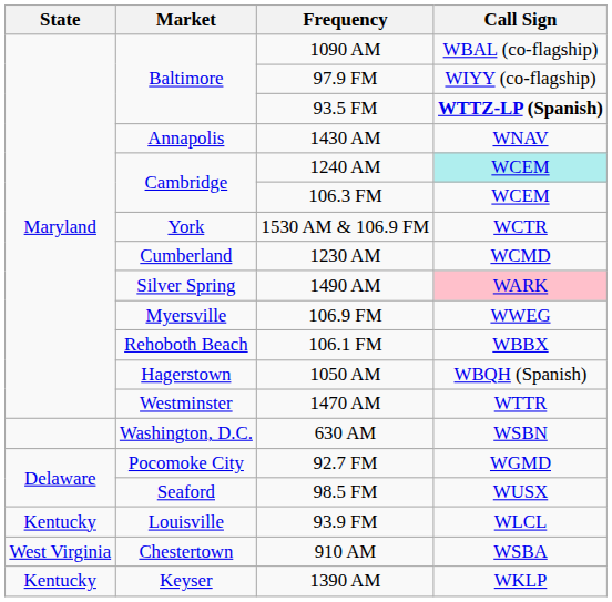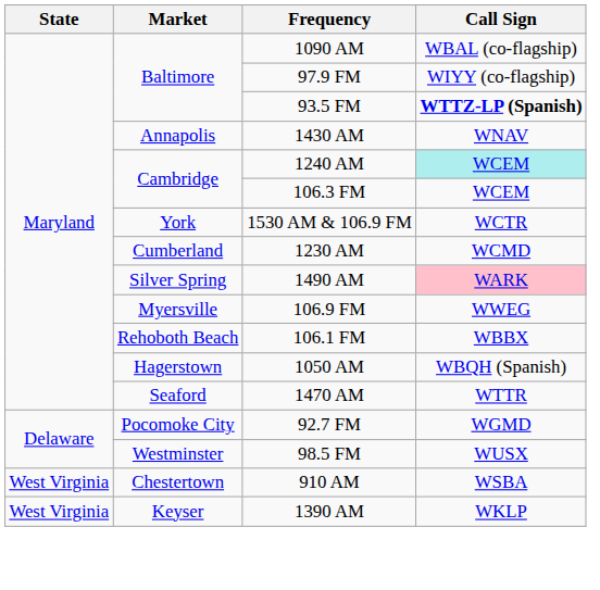1470 AM | Market: Westminster -> Seaford
- row: Washington, D.C. | 630 AM | WSBN
98.5 FM | Market: Seaford -> Westminster
- row: Kentucky | Louisville | 93.9 FM | WLCL
1390 AM | State: Kentucky -> West Virginia
